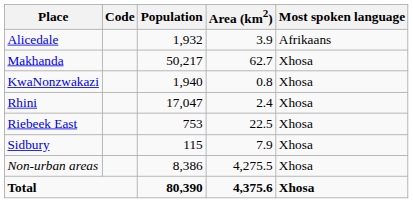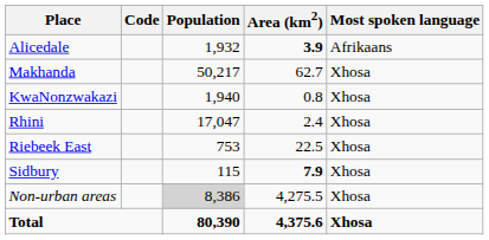Alicedale | Area (km2): normal -> bold
Sidbury | Area (km2): normal -> bold
Non-urban areas | Population: no background -> lightgrey background
